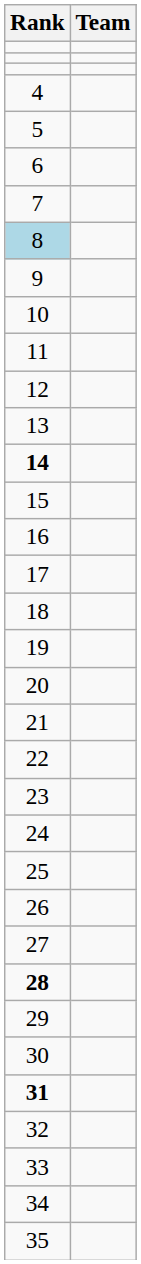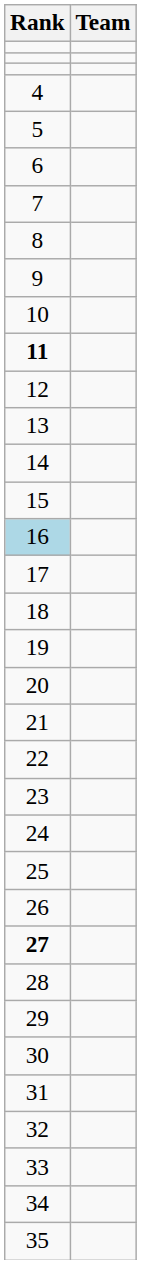row 9 | Rank: lightblue background -> no background
row 12 | Rank: normal -> bold
row 15 | Rank: bold -> normal
row 17 | Rank: no background -> lightblue background
row 28 | Rank: normal -> bold
row 29 | Rank: bold -> normal
row 32 | Rank: bold -> normal
